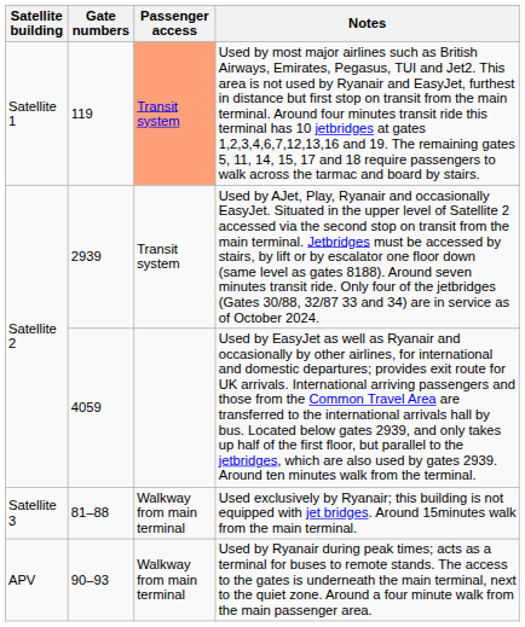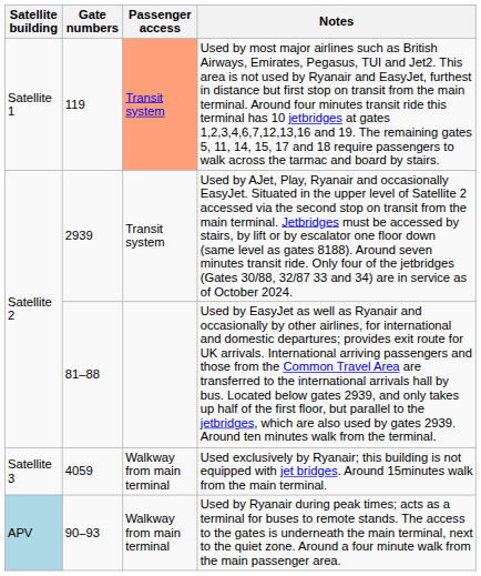row 4 | Gate numbers: 4059 -> 81–88
row 5 | Gate numbers: 81–88 -> 4059
row 6 | Satellite building: no background -> lightblue background
